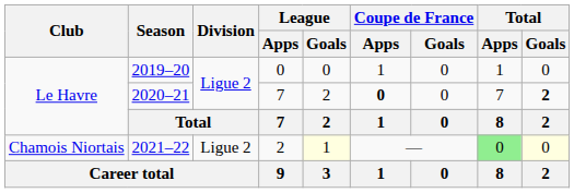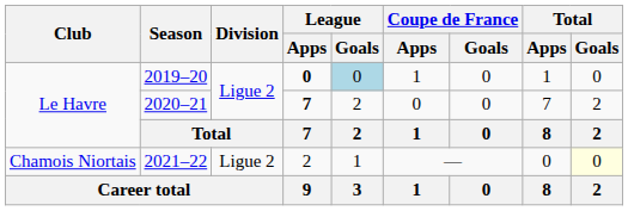2019–20 | League / Apps: normal -> bold
2019–20 | League / Goals: no background -> lightblue background
2020–21 | League / Apps: normal -> bold
2020–21 | Coupe de France / Apps: bold -> normal
2020–21 | Total / Goals: bold -> normal
2021–22 | League / Goals: lightyellow background -> no background
2021–22 | Total / Apps: lightgreen background -> no background
